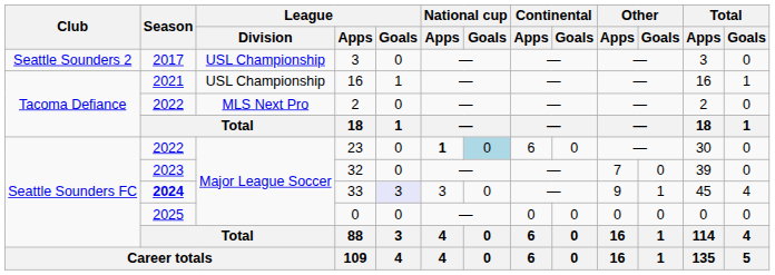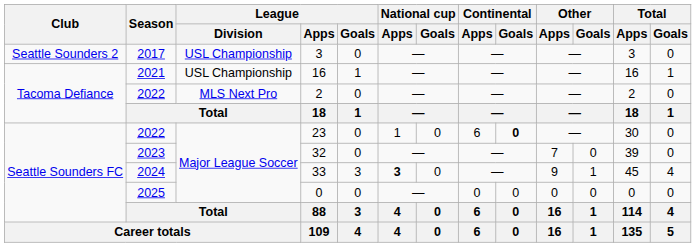23 | National cup / Apps: bold -> normal
23 | National cup / Goals: lightblue background -> no background
23 | Continental / Goals: normal -> bold
33 | Season: bold -> normal
33 | League / Goals: lavender background -> no background
33 | National cup / Apps: normal -> bold
